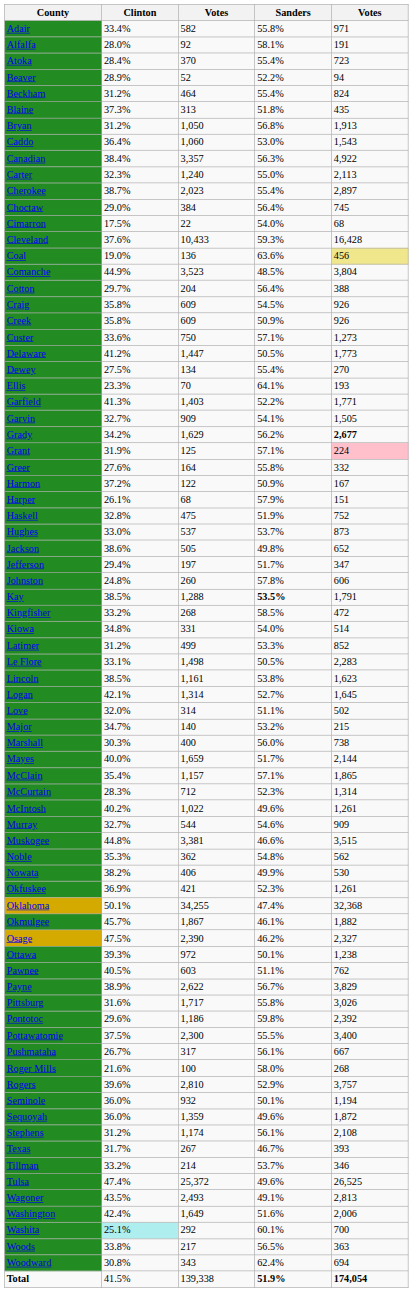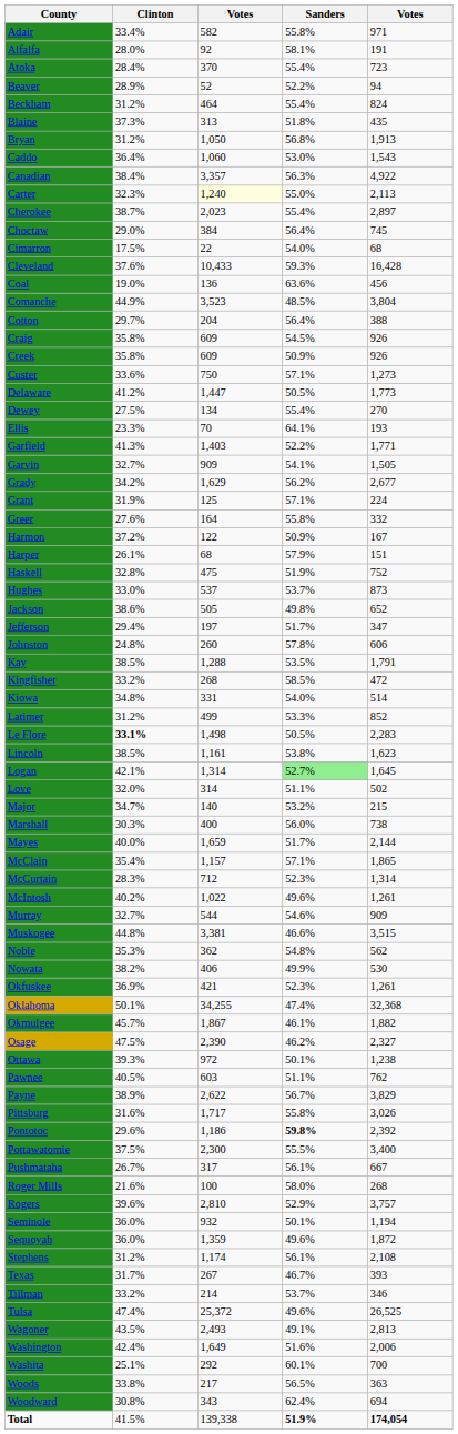Carter | column 3: no background -> lightyellow background
Coal | column 5: khaki background -> no background
Grady | column 5: bold -> normal
Grant | column 5: pink background -> no background
Kay | Sanders: bold -> normal
Le Flore | Clinton: normal -> bold
Logan | Sanders: no background -> lightgreen background
Pontotoc | Sanders: normal -> bold
Washita | Clinton: paleturquoise background -> no background
